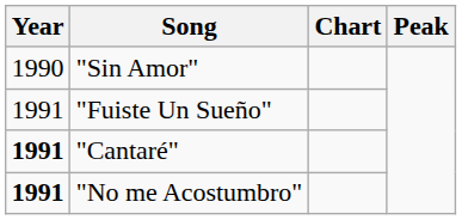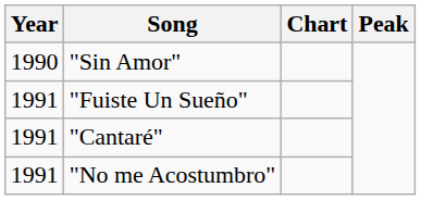"Cantaré" | Year: bold -> normal
"No me Acostumbro" | Year: bold -> normal
